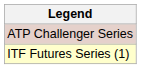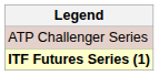row 3 | column 1: normal -> bold
